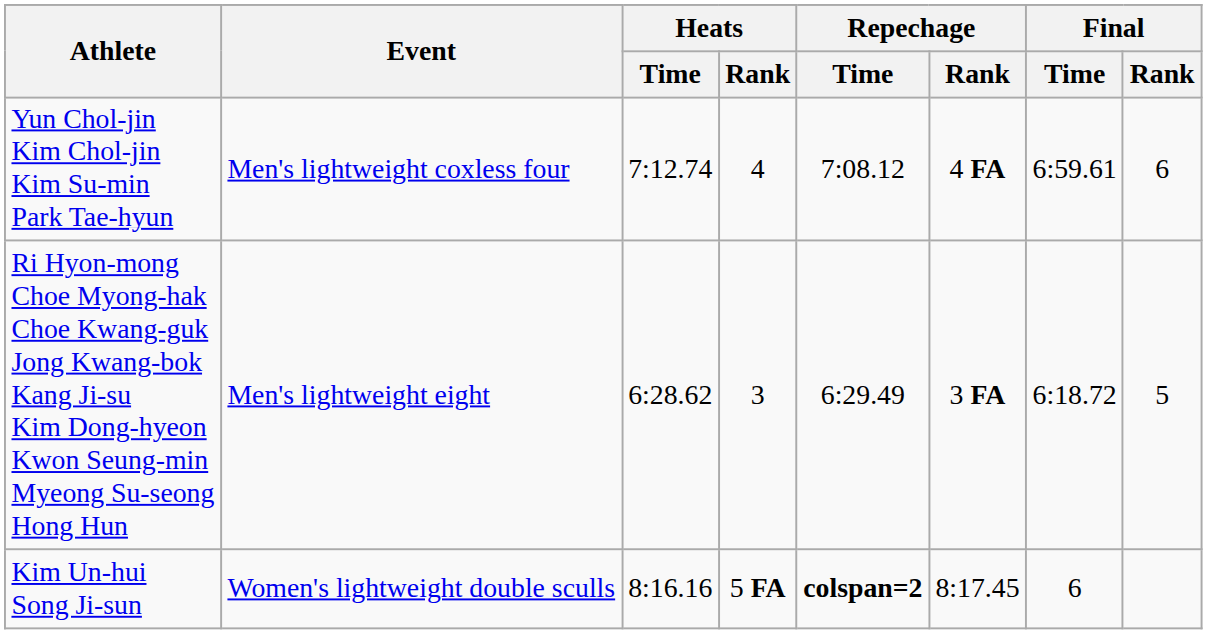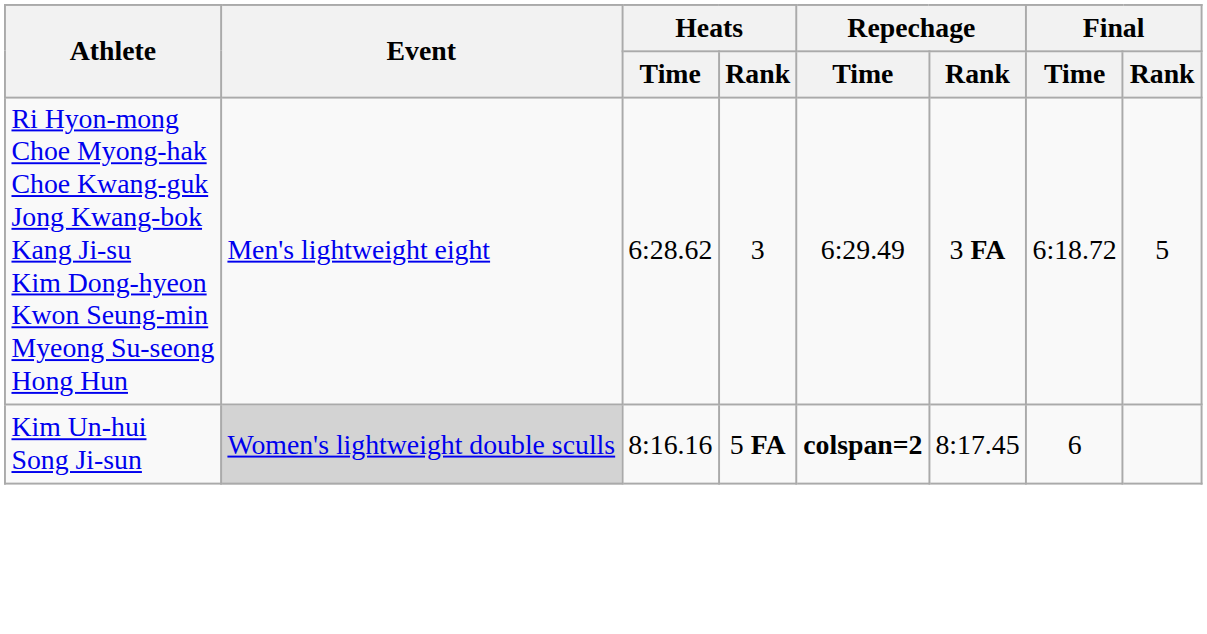- row: Yun Chol-jin Kim Chol-jin Kim Su-min Park Tae-hyun | Men's lightweight coxless four | 7:12.74 | 4 | 7:08.12 | 4 FA | 6:59.61 | 6
Kim Un-hui Song Ji-sun | Event: no background -> lightgrey background
